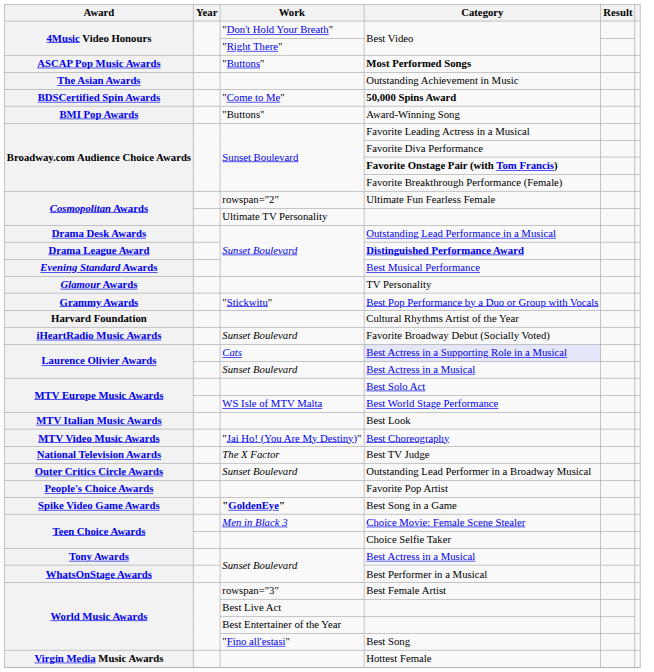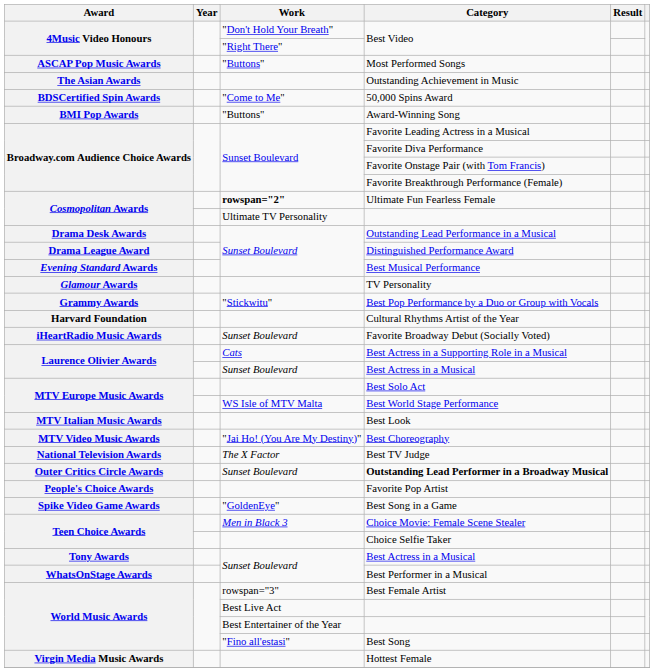Most Performed Songs | Category: bold -> normal
50,000 Spins Award | Category: bold -> normal
Favorite Onstage Pair (with Tom Francis) | Category: bold -> normal
Ultimate Fun Fearless Female | Work: normal -> bold
Distinguished Performance Award | Category: bold -> normal
Best Actress in a Supporting Role in a Musical | Category: lavender background -> no background
Outstanding Lead Performer in a Broadway Musical | Category: normal -> bold
Best Song in a Game | Work: bold -> normal
